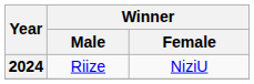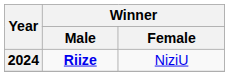2024 | Winner / Male: normal -> bold
